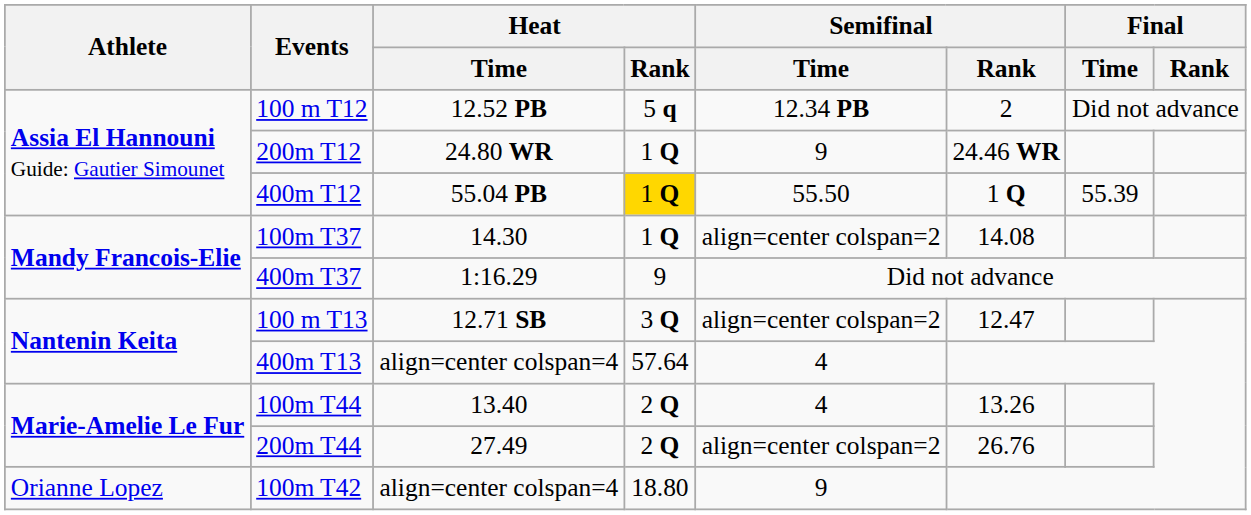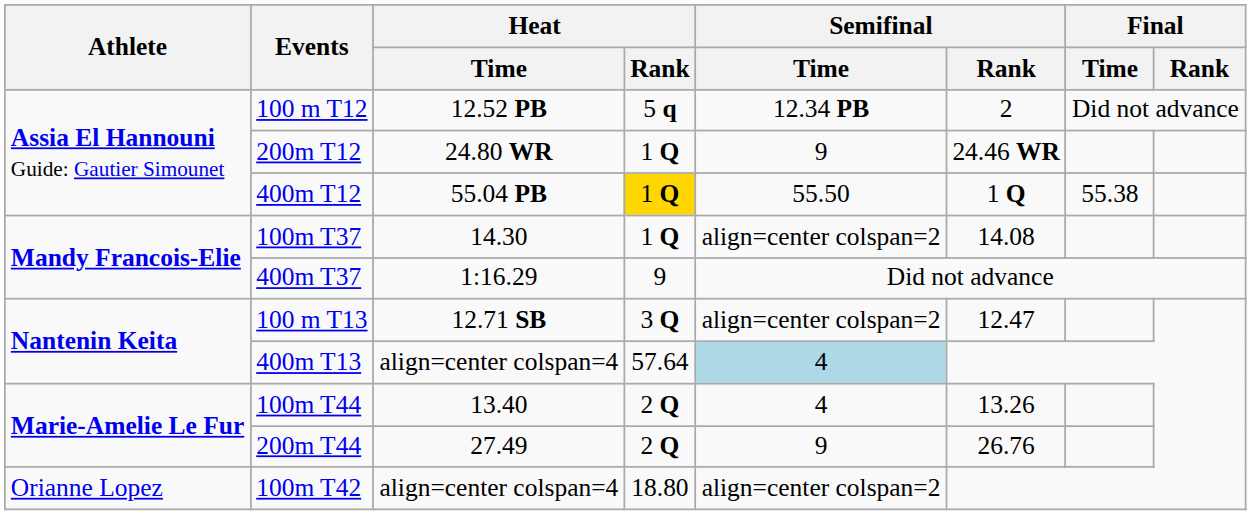400m T12 | Final / Time: 55.39 -> 55.38
400m T13 | Semifinal / Time: no background -> lightblue background
200m T44 | Semifinal / Time: align=center colspan=2 -> 9
100m T42 | Semifinal / Time: 9 -> align=center colspan=2
